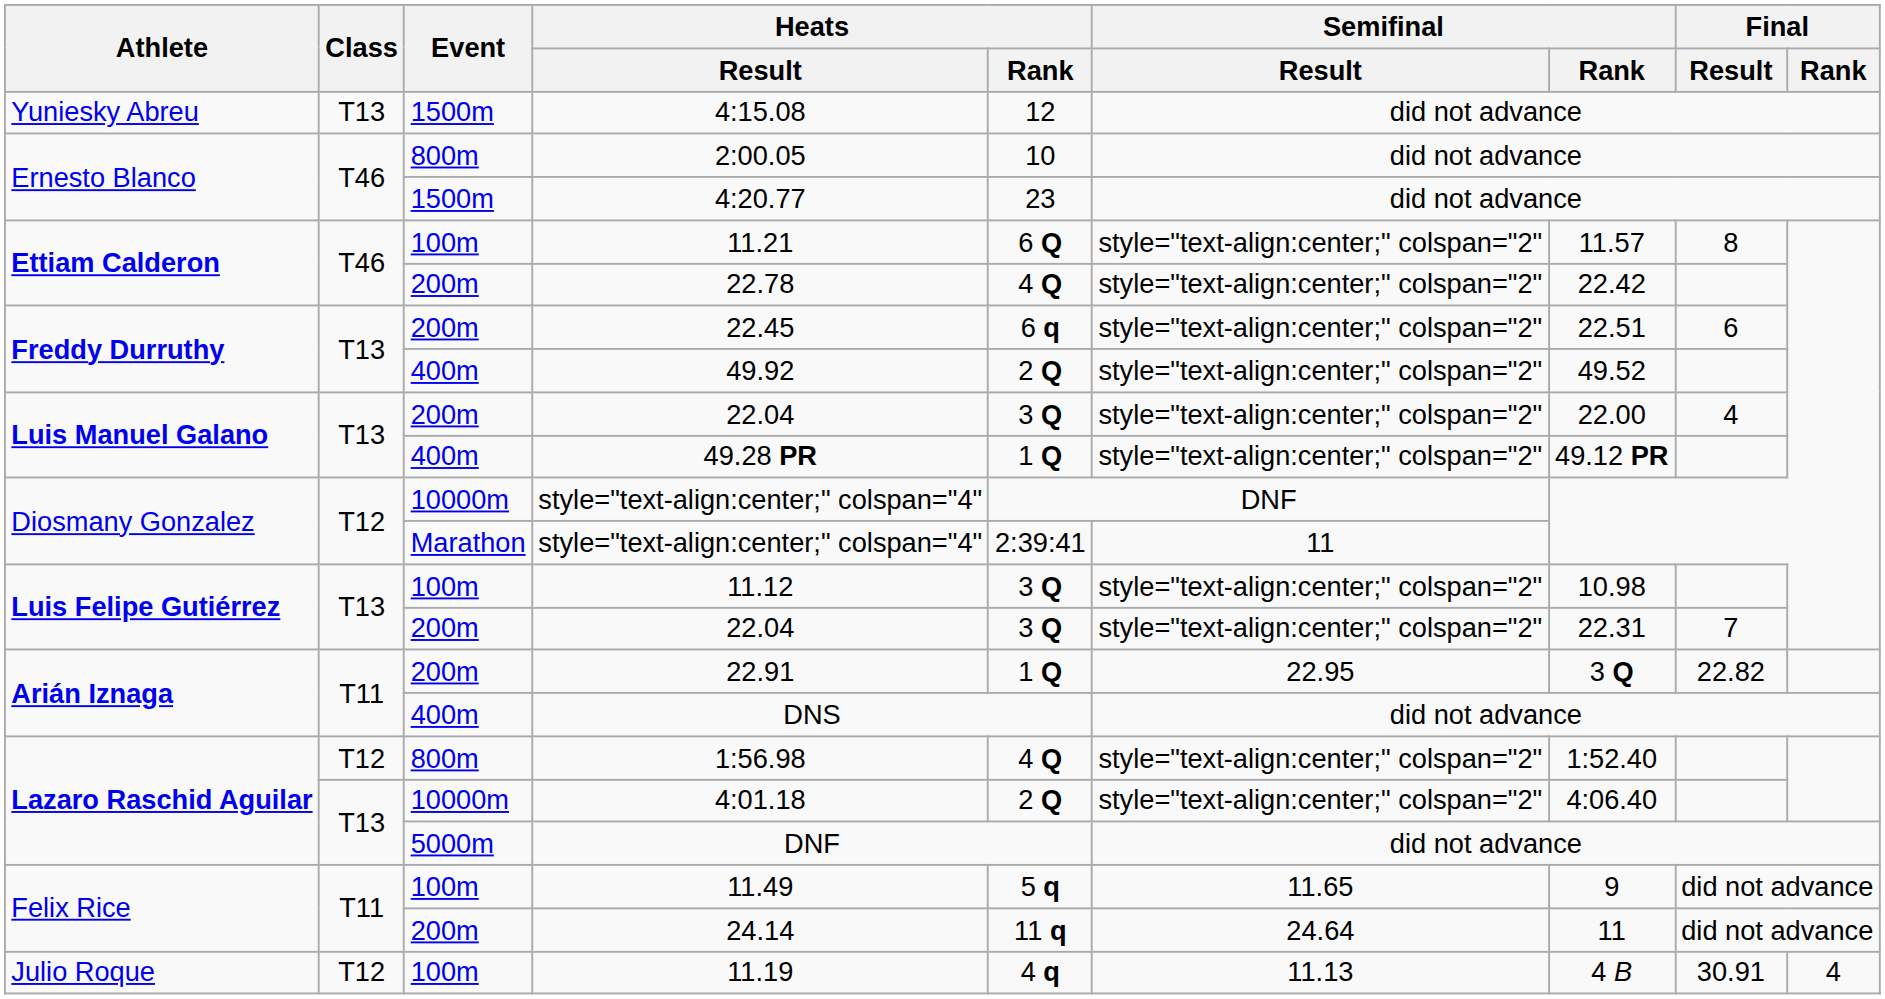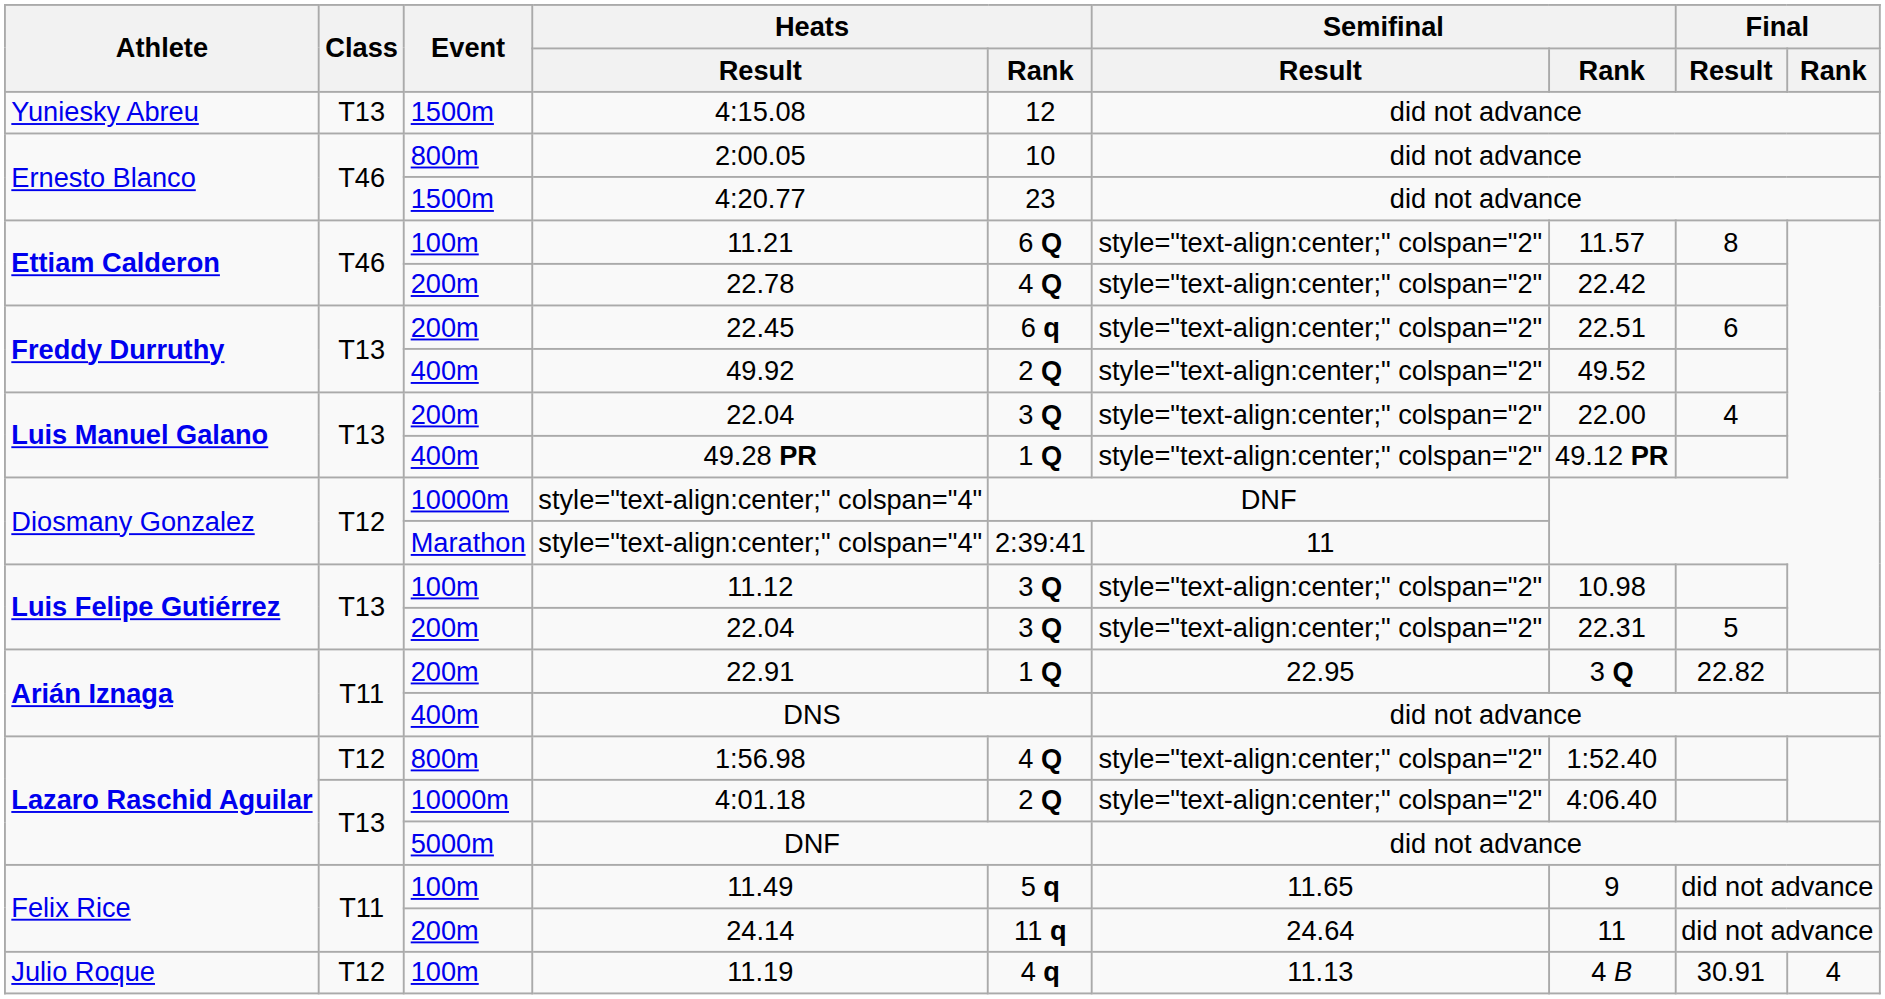Luis Felipe Gutiérrez / 22.04 | Final / Result: 7 -> 5
